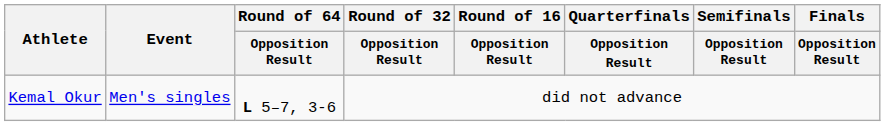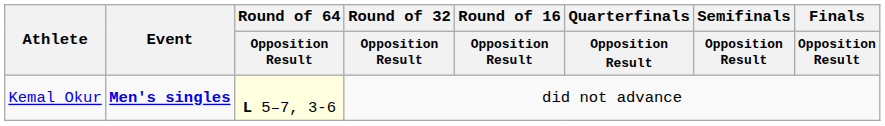Kemal Okur | Event: normal -> bold
Kemal Okur | Round of 64 / Opposition Result: no background -> lightyellow background
